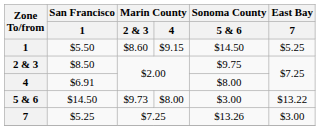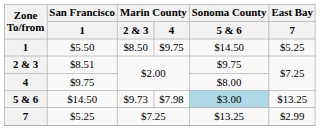row 3 | Marin County / 2 & 3: $8.60 -> $8.50
row 3 | Marin County / 4: $9.15 -> $9.75
row 4 | San Francisco / 1: $8.50 -> $8.51
row 5 | San Francisco / 1: $6.91 -> $9.75
row 6 | Marin County / 4: $8.00 -> $7.98
row 6 | Sonoma County / 5 & 6: no background -> lightblue background
row 6 | East Bay / 7: $13.22 -> $13.25
row 7 | Sonoma County / 5 & 6: $13.26 -> $13.25
row 7 | East Bay / 7: $3.00 -> $2.99
